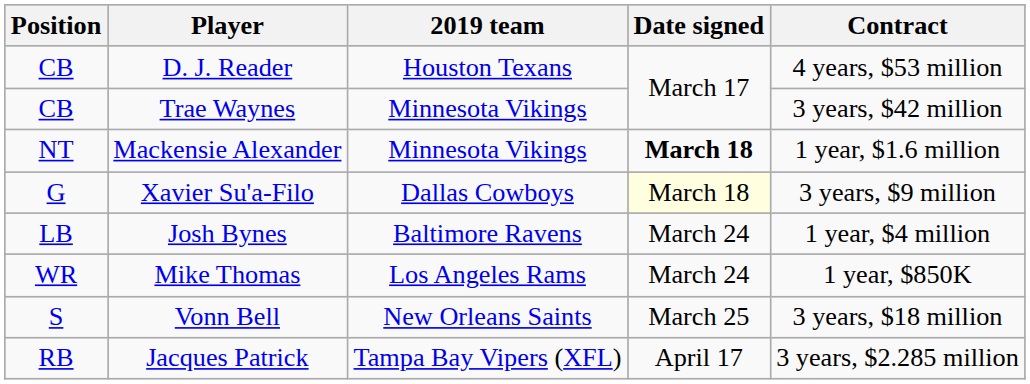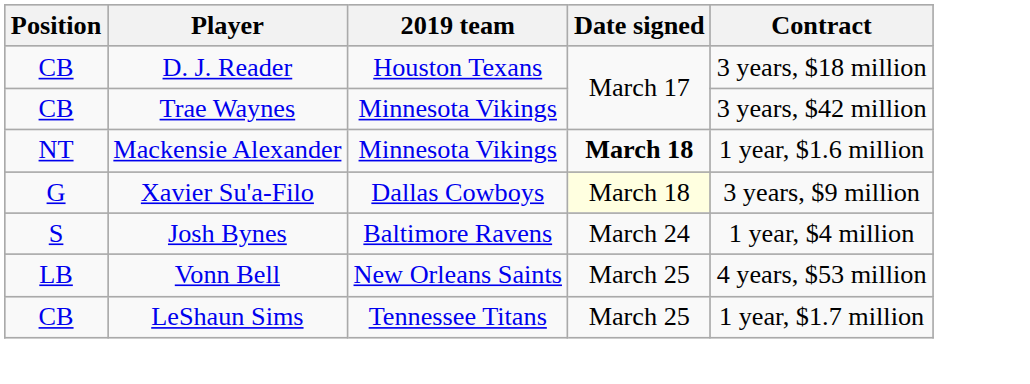D. J. Reader | Contract: 4 years, $53 million -> 3 years, $18 million
Josh Bynes | Position: LB -> S
- row: WR | Mike Thomas | Los Angeles Rams | March 24 | 1 year, $850K
Vonn Bell | Position: S -> LB
Vonn Bell | Contract: 3 years, $18 million -> 4 years, $53 million
+ row: CB | LeShaun Sims | Tennessee Titans | March 25 | 1 year, $1.7 million
- row: RB | Jacques Patrick | Tampa Bay Vipers (XFL) | April 17 | 3 years, $2.285 million
